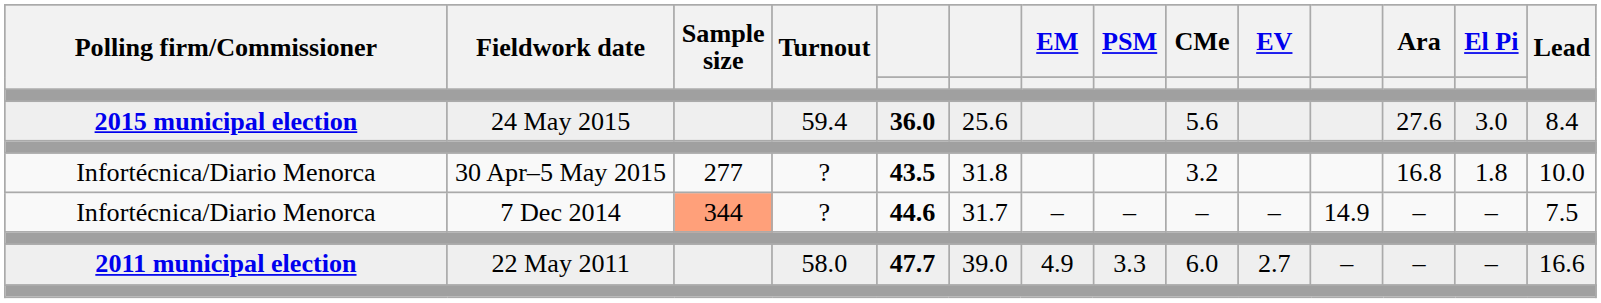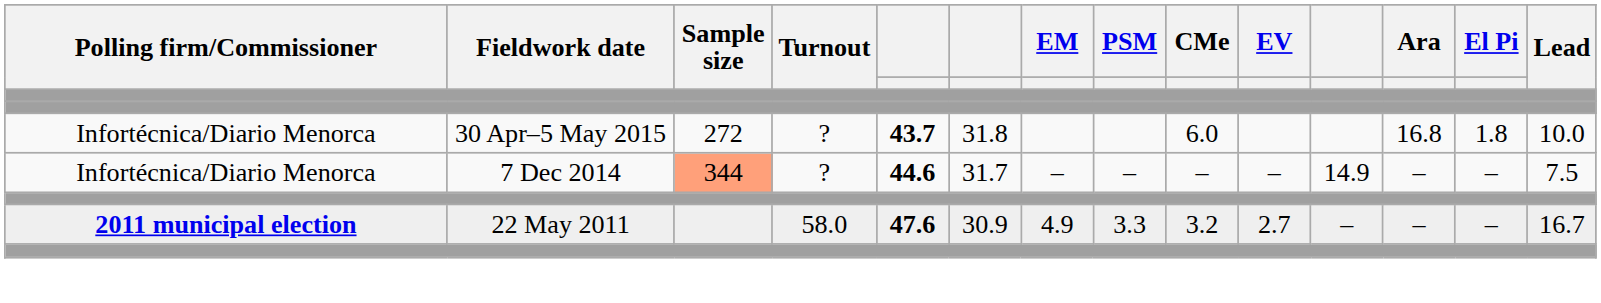- row: 2015 municipal election | 24 May 2015 | 59.4 | 36.0 | 25.6 | 5.6 | 27.6 | 3.0 | 8.4
30 Apr–5 May 2015 | Sample size: 277 -> 272
30 Apr–5 May 2015 | column 5: 43.5 -> 43.7
30 Apr–5 May 2015 | CMe: 3.2 -> 6.0
22 May 2011 | column 5: 47.7 -> 47.6
22 May 2011 | column 6: 39.0 -> 30.9
22 May 2011 | CMe: 6.0 -> 3.2
22 May 2011 | Lead: 16.6 -> 16.7
